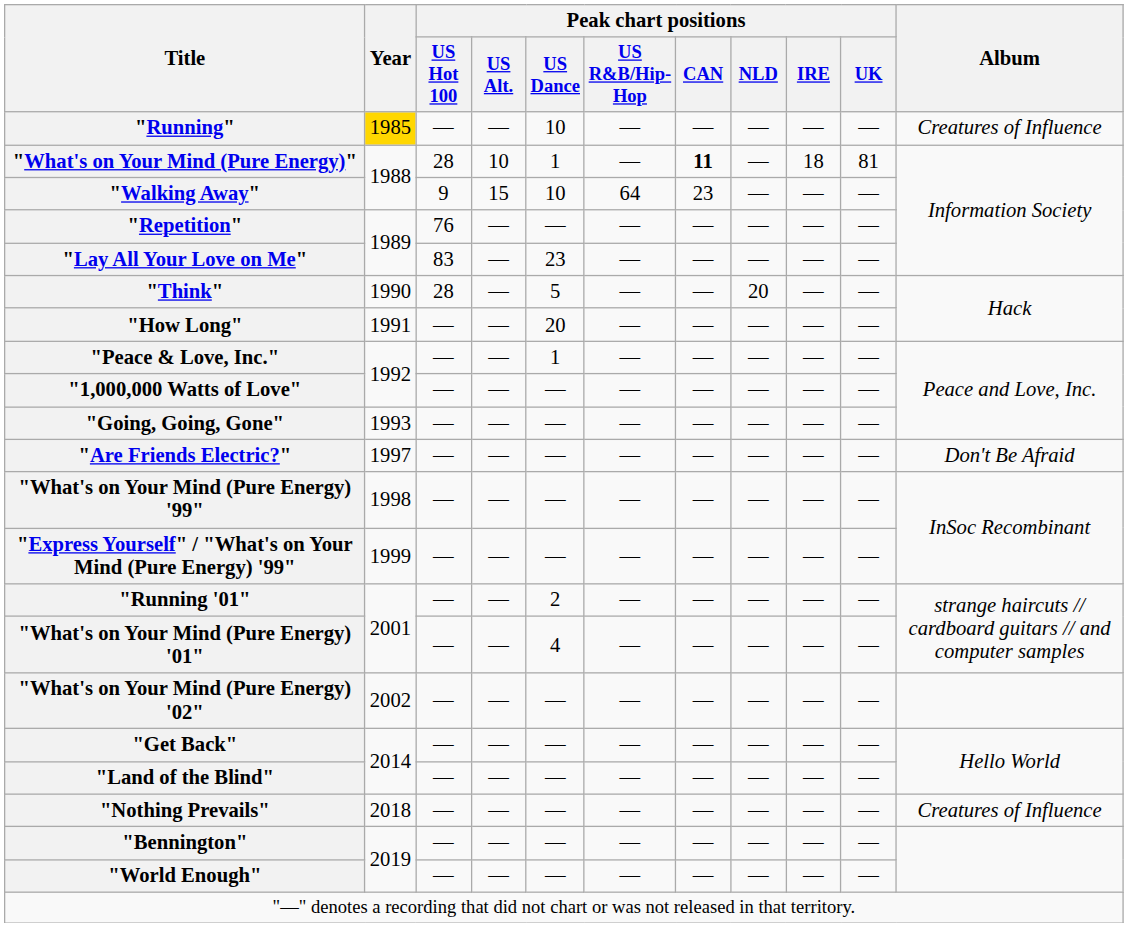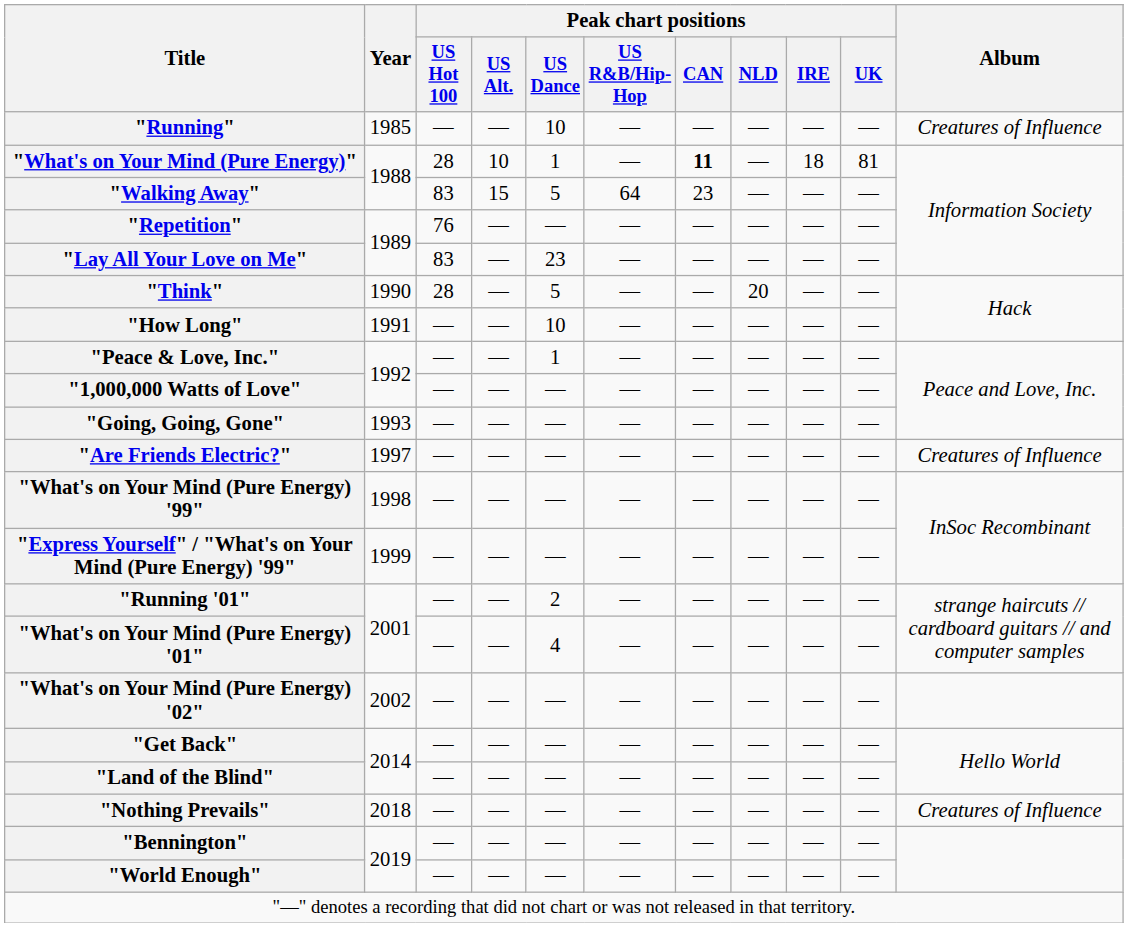"Running" | Year: gold background -> no background
"Walking Away" | Peak chart positions / US Hot 100: 9 -> 83
"Walking Away" | Peak chart positions / US Dance: 10 -> 5
"How Long" | Peak chart positions / US Dance: 20 -> 10
"Are Friends Electric?" | Album: Don't Be Afraid -> Creatures of Influence
